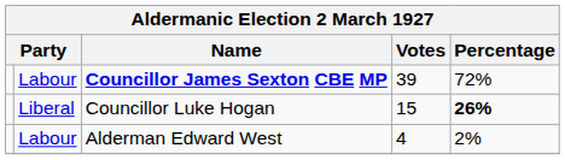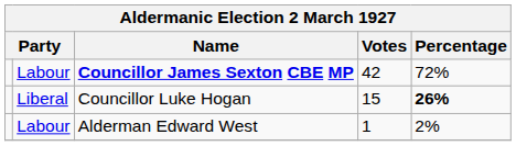Councillor James Sexton CBE MP | Votes: 39 -> 42
Alderman Edward West | Votes: 4 -> 1
